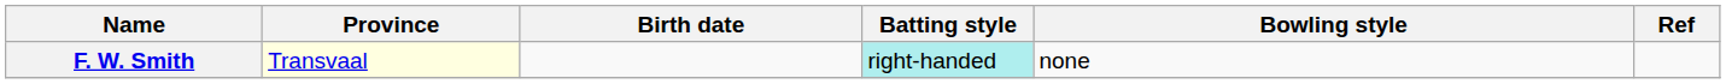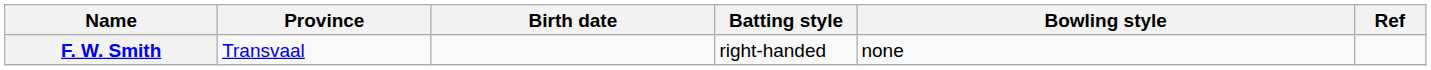F. W. Smith | Province: lightyellow background -> no background
F. W. Smith | Batting style: paleturquoise background -> no background
